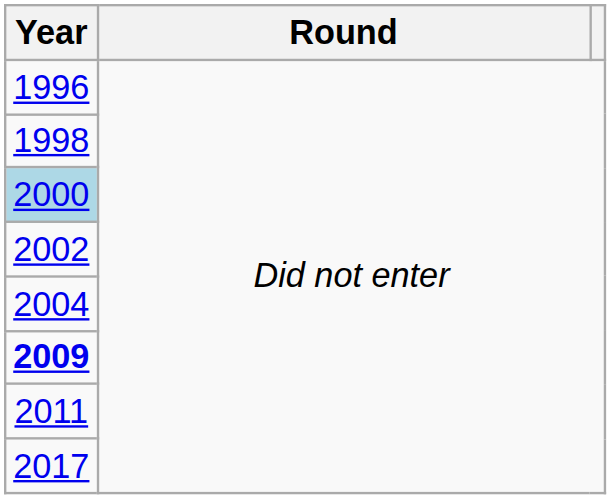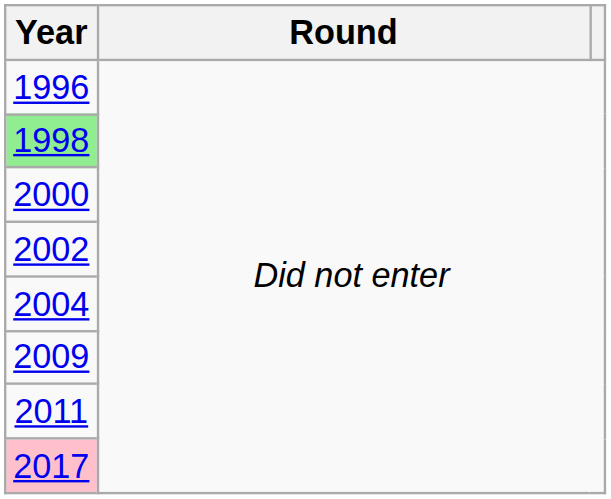1998 | Year: no background -> lightgreen background
2000 | Year: lightblue background -> no background
2009 | Year: bold -> normal
2017 | Year: no background -> pink background
